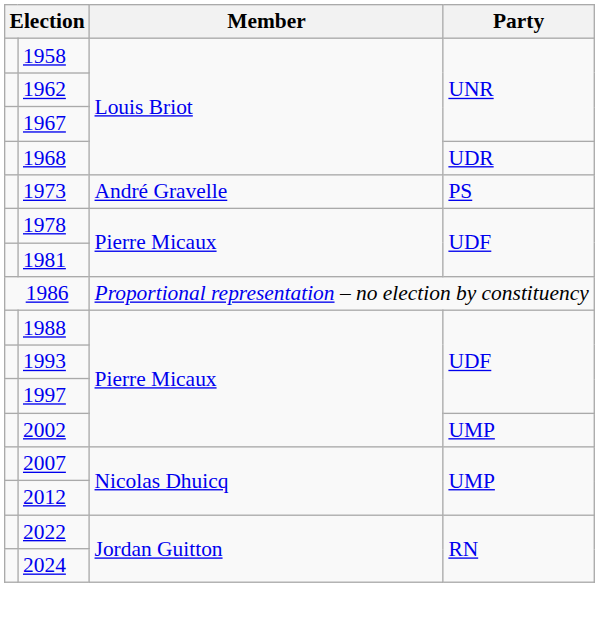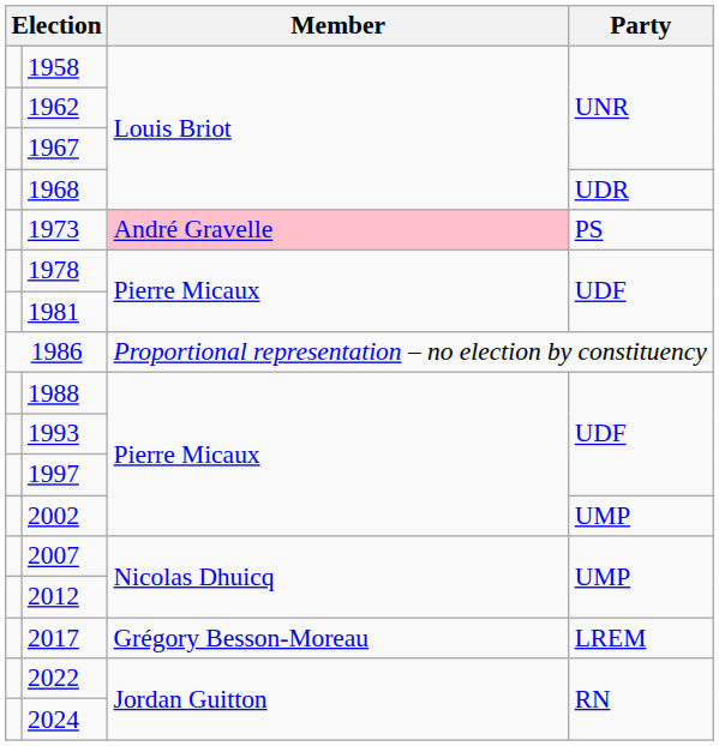1973 | Member: no background -> pink background
+ row: 2017 | Grégory Besson-Moreau | LREM
